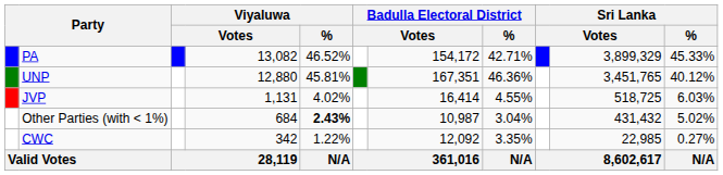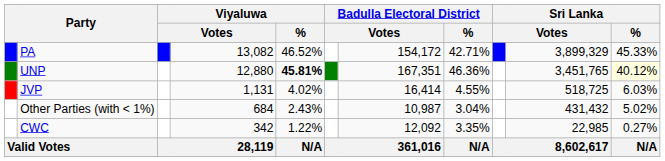UNP | Viyaluwa / %: normal -> bold
UNP | Sri Lanka / %: no background -> lightyellow background
Other Parties (with < 1%) | Viyaluwa / %: bold -> normal
